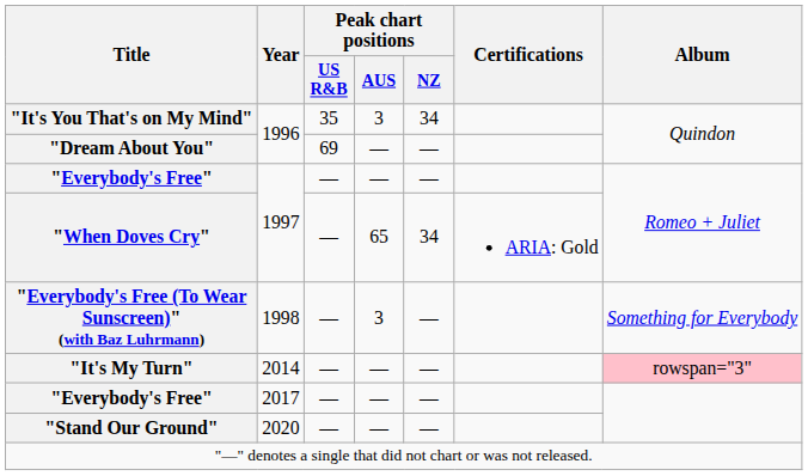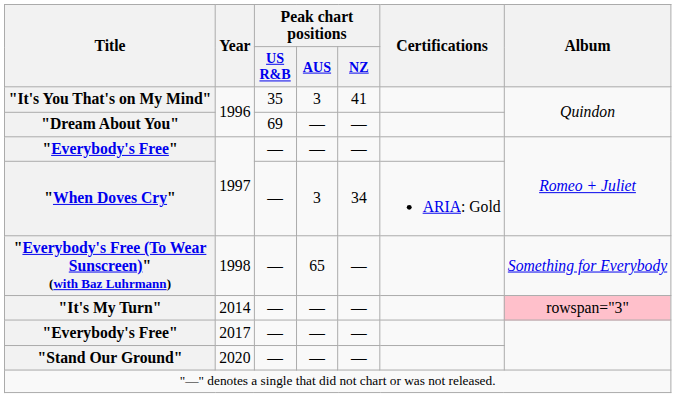"It's You That's on My Mind" | Peak chart positions / NZ: 34 -> 41
"When Doves Cry" | Peak chart positions / AUS: 65 -> 3
"Everybody's Free (To Wear Sunscreen)" (with Baz Luhrmann) | Peak chart positions / AUS: 3 -> 65
